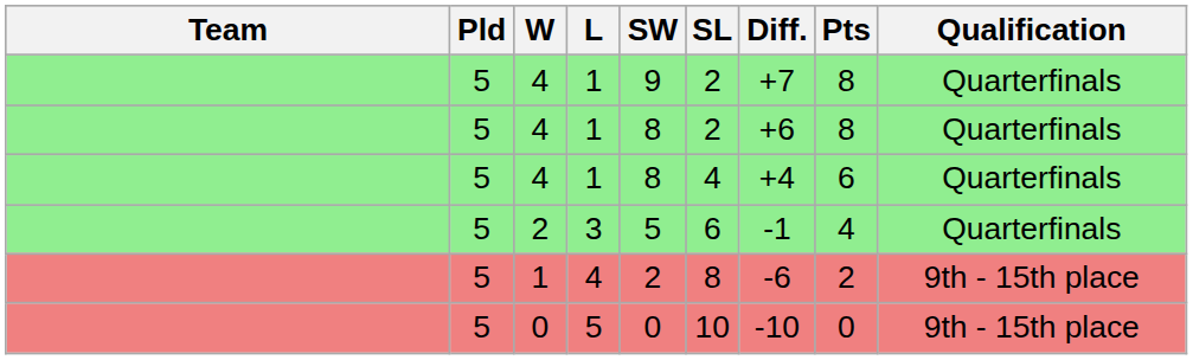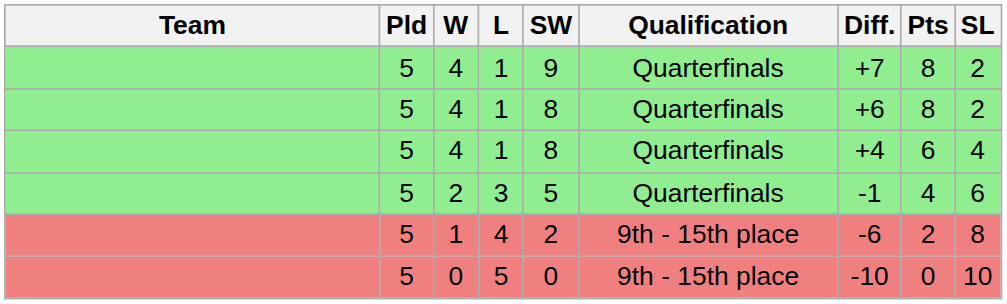columns swapped: SL <-> Qualification
